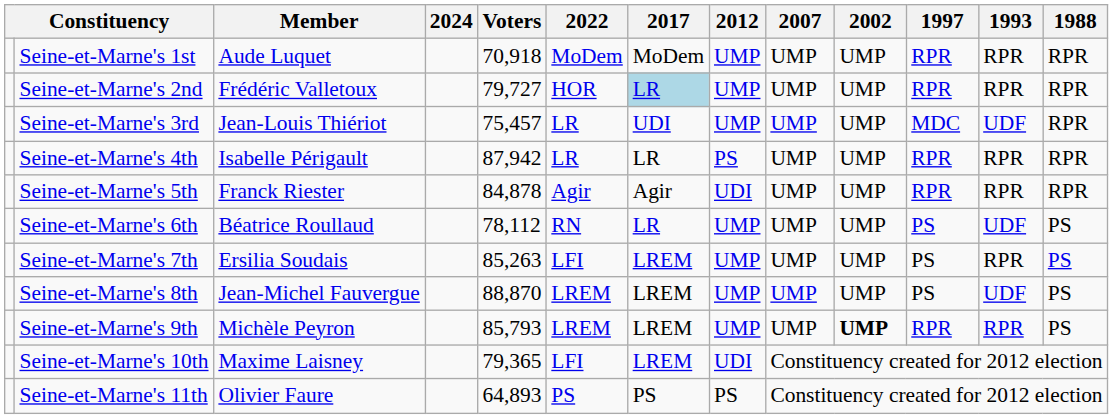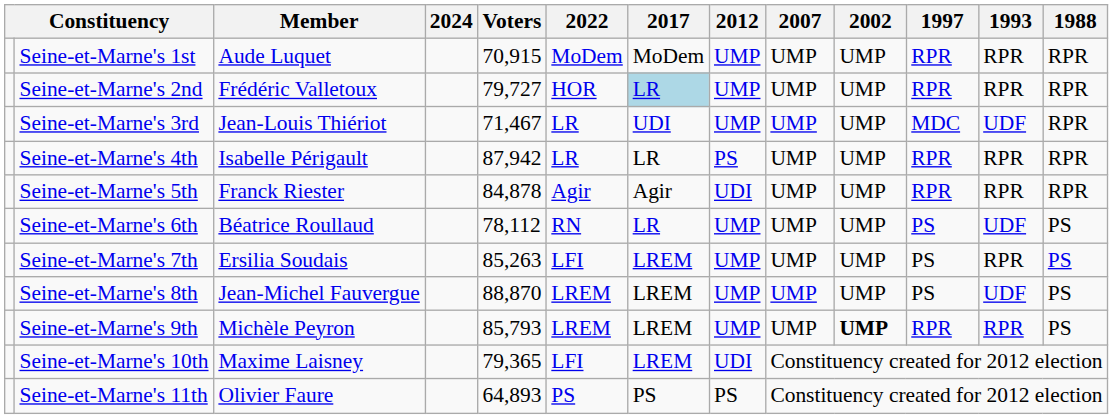Seine-et-Marne's 1st | Voters: 70,918 -> 70,915
Seine-et-Marne's 3rd | Voters: 75,457 -> 71,467
